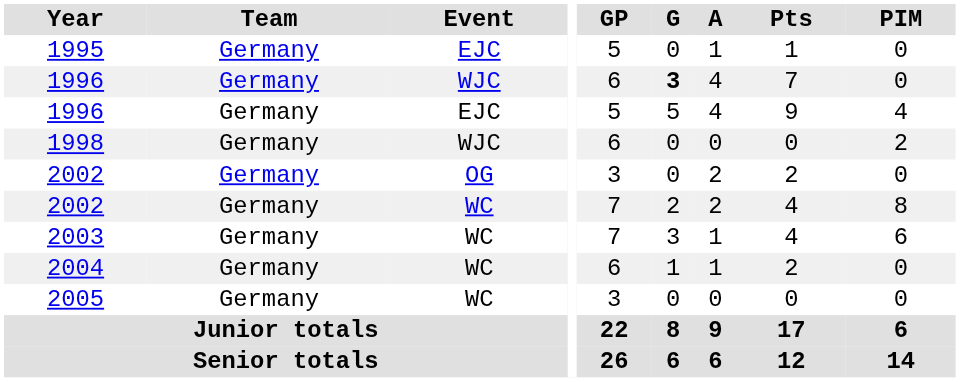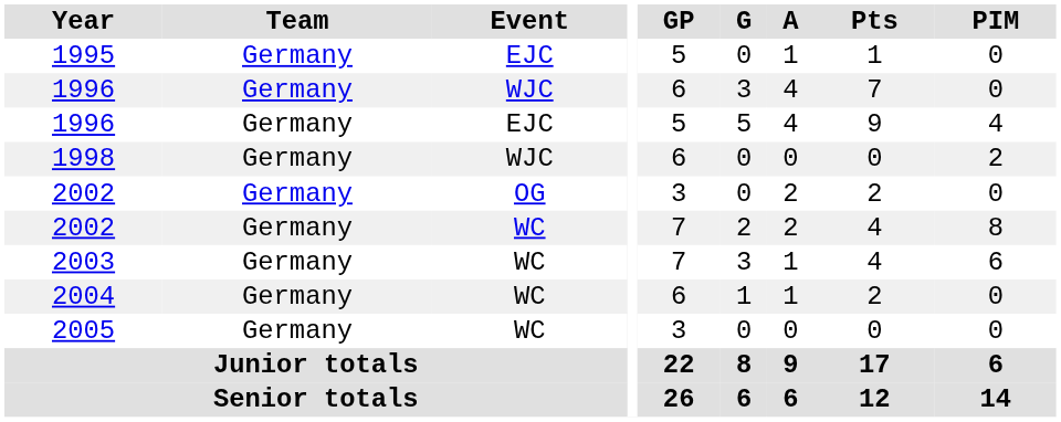1996 / WJC | G: bold -> normal
